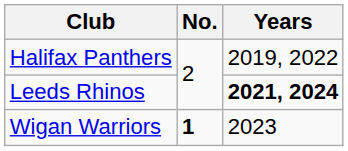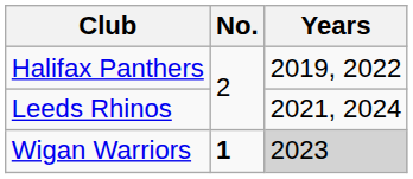Leeds Rhinos | Years: bold -> normal
Wigan Warriors | Years: no background -> lightgrey background
